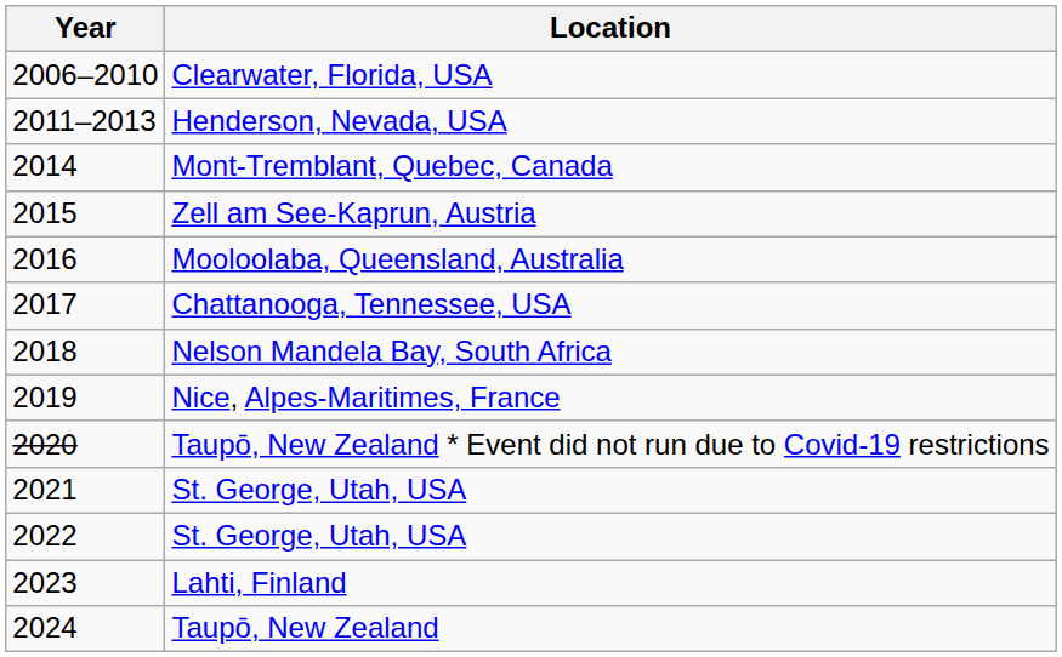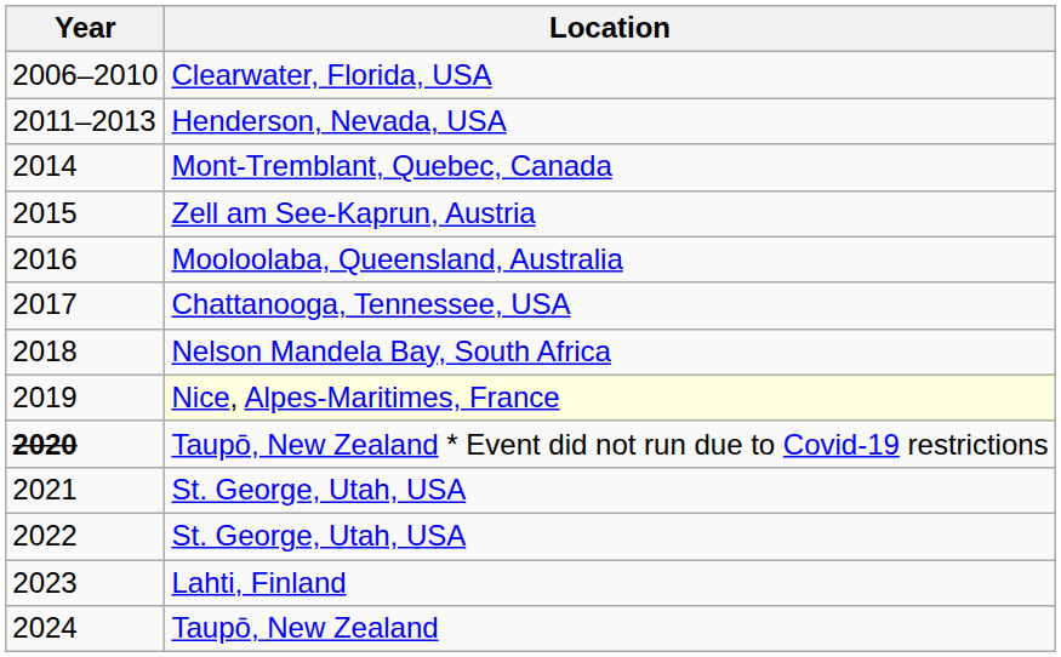row 9 | Location: no background -> lightyellow background
row 10 | Year: normal -> bold
